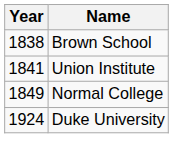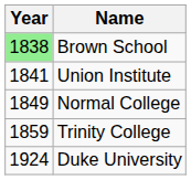Brown School | Year: no background -> lightgreen background
+ row: 1859 | Trinity College
